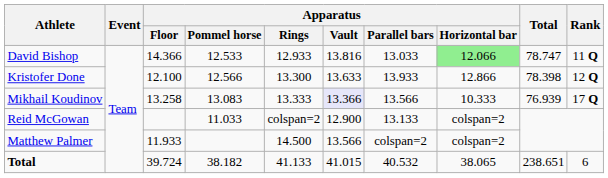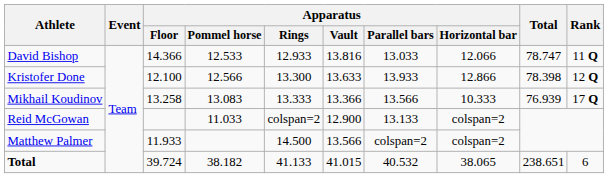David Bishop | Apparatus / Horizontal bar: lightgreen background -> no background
Mikhail Koudinov | Apparatus / Vault: lavender background -> no background
